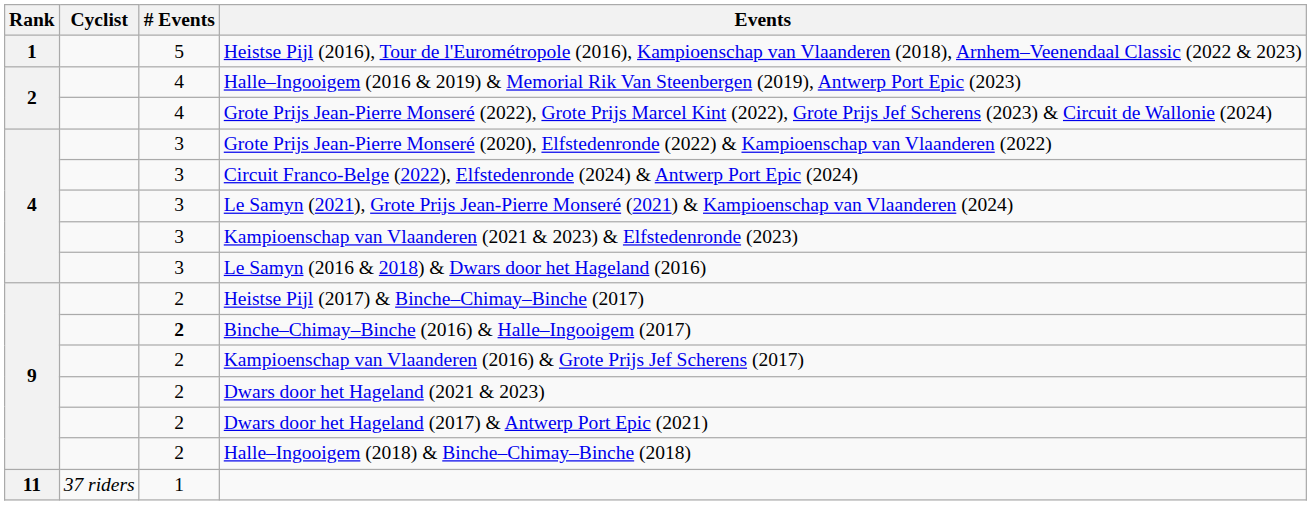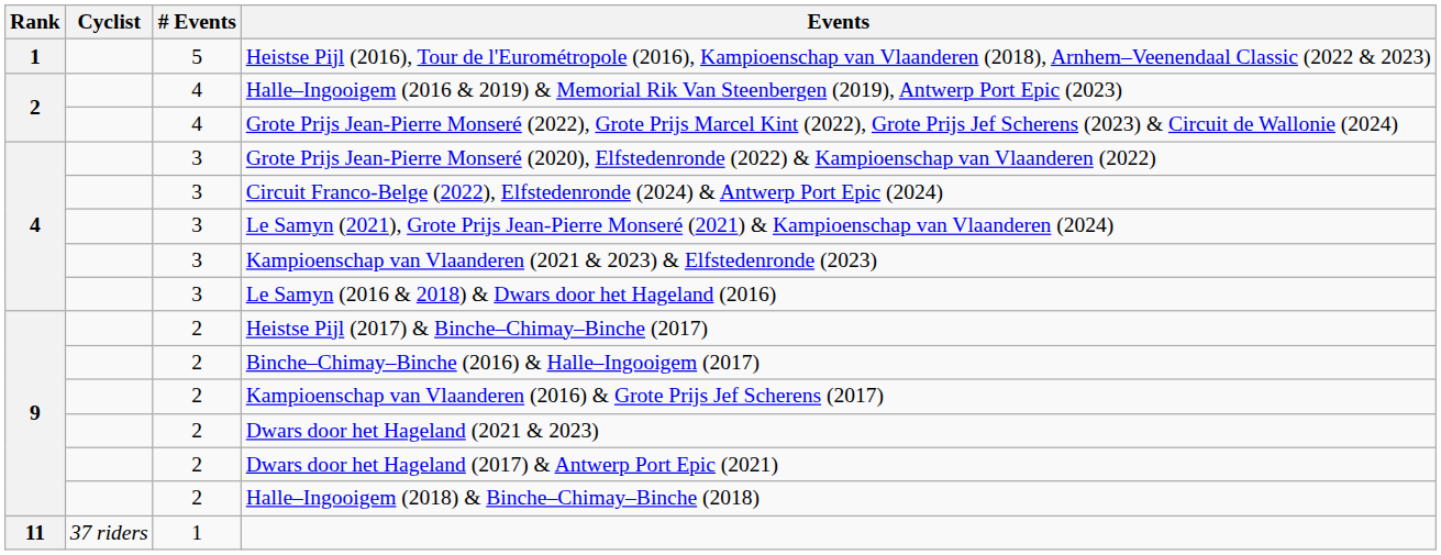Binche–Chimay–Binche (2016) & Halle–Ingooigem (2017) | # Events: bold -> normal
